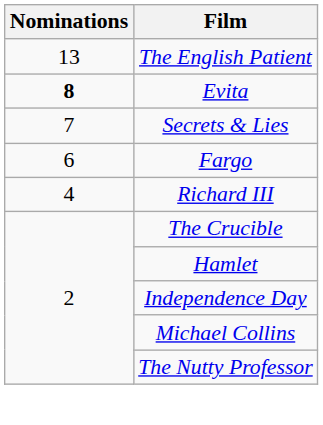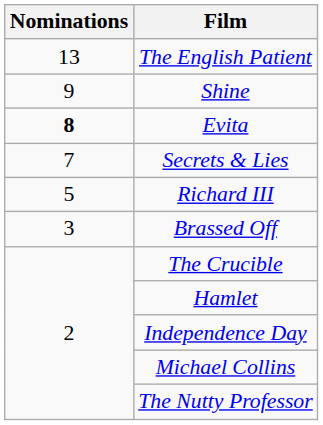+ row: 9 | Shine
- row: 6 | Fargo
Richard III | Nominations: 4 -> 5
+ row: 3 | Brassed Off
